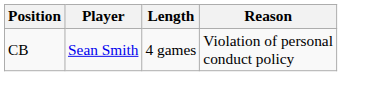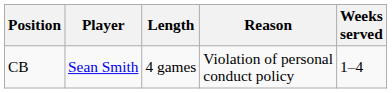+ column: Weeks served | 1–4
